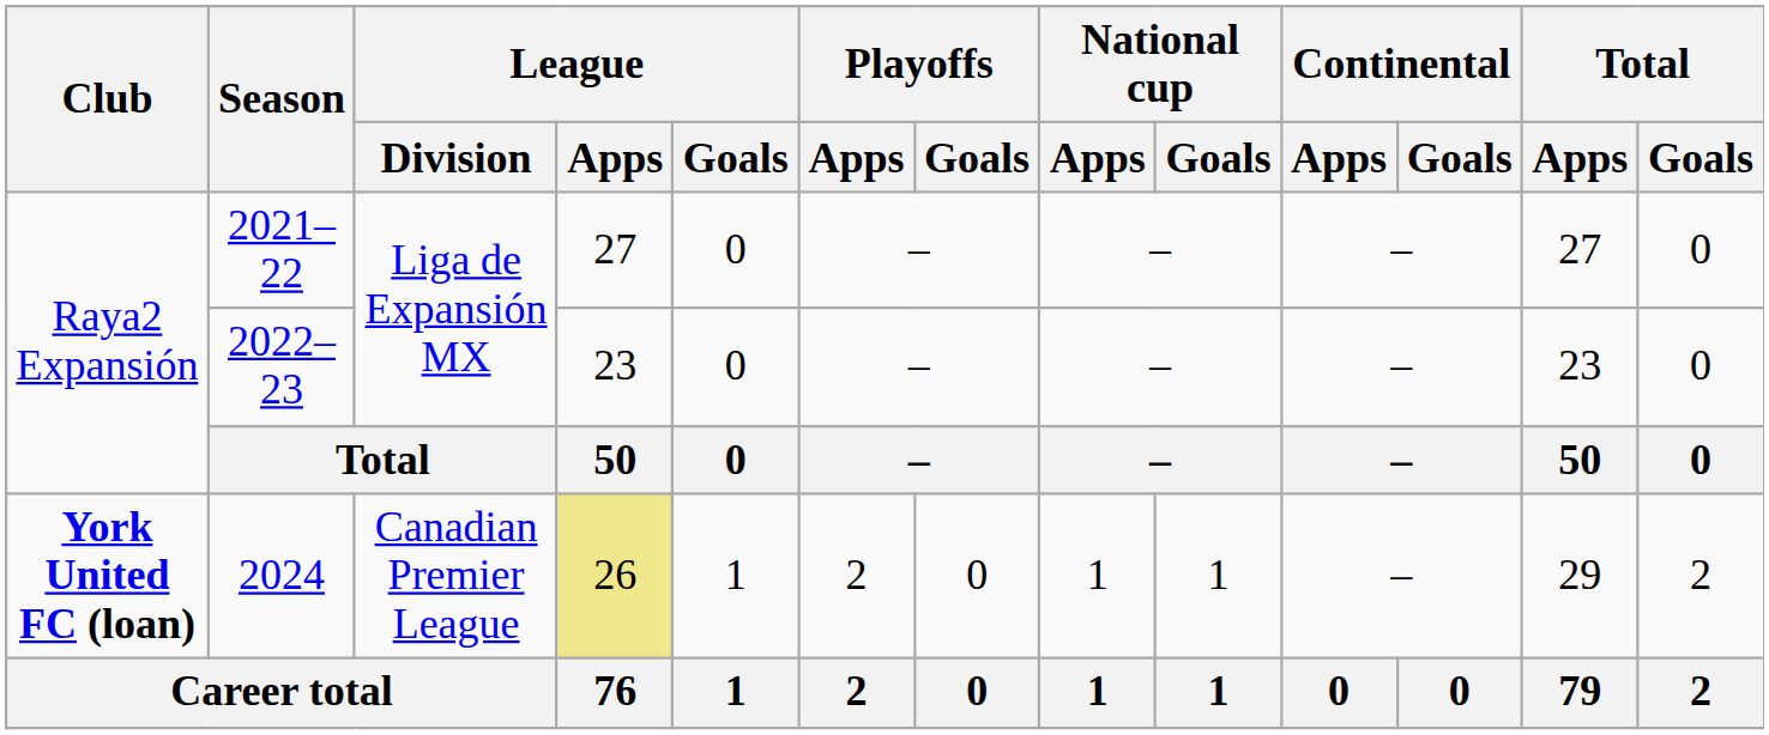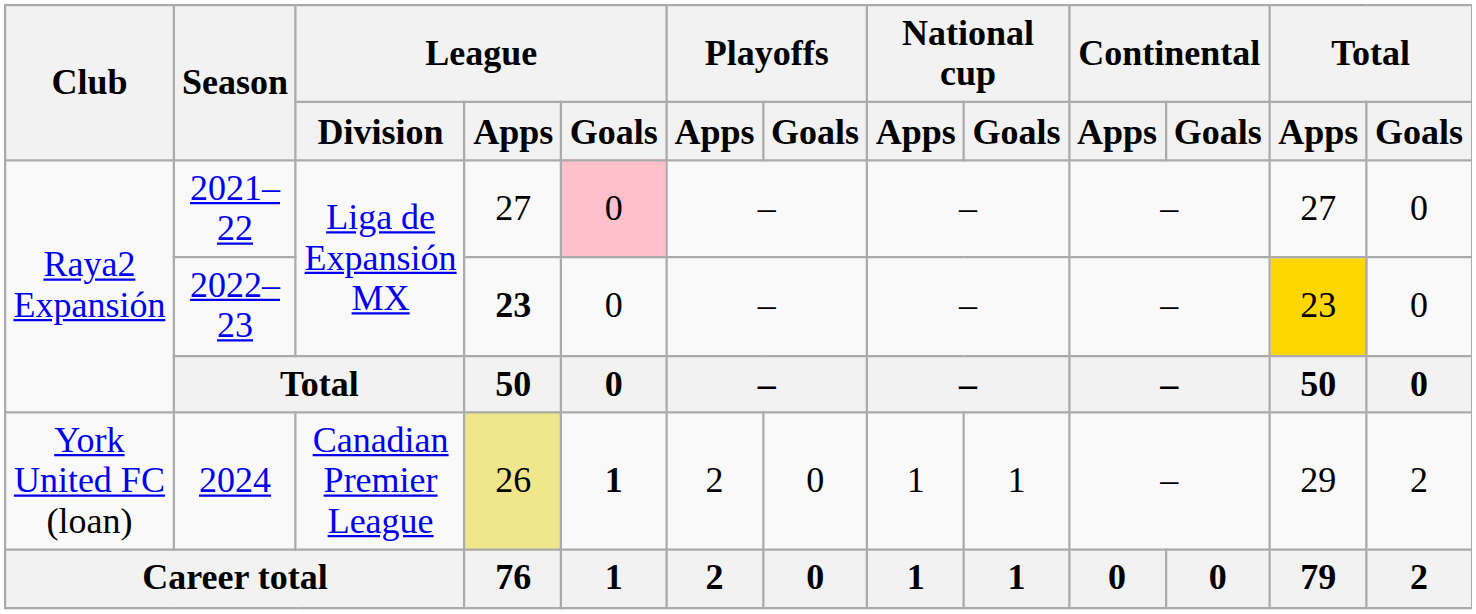2021–22 | League / Goals: no background -> pink background
2022–23 | League / Apps: normal -> bold
2022–23 | Total / Apps: no background -> gold background
2024 | Club: bold -> normal
2024 | League / Goals: normal -> bold
